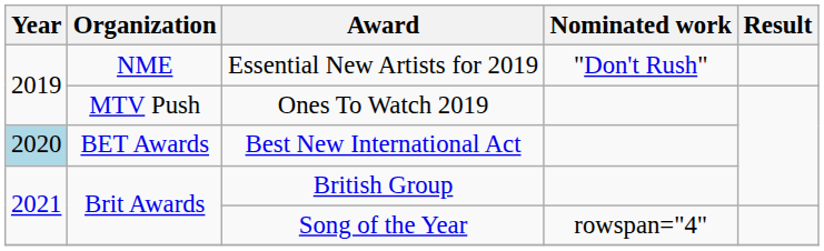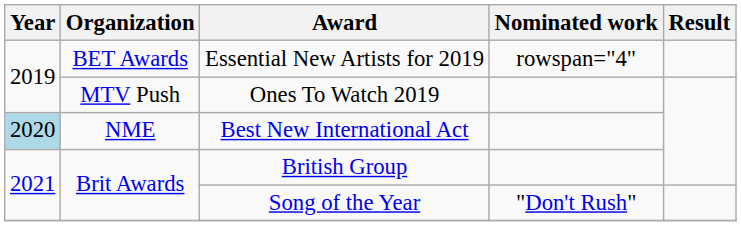Essential New Artists for 2019 | Organization: NME -> BET Awards
Essential New Artists for 2019 | Nominated work: "Don't Rush" -> rowspan="4"
Best New International Act | Organization: BET Awards -> NME
Song of the Year | Nominated work: rowspan="4" -> "Don't Rush"
